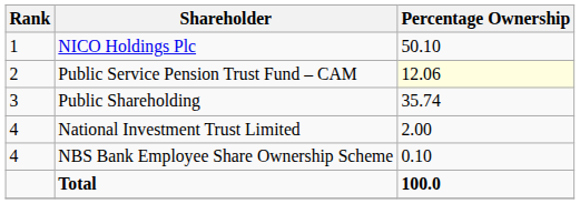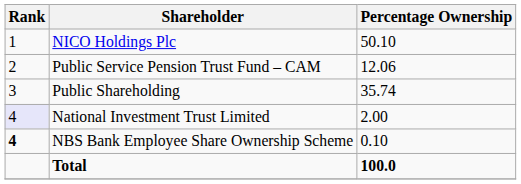Public Service Pension Trust Fund – CAM | Percentage Ownership: lightyellow background -> no background
National Investment Trust Limited | Rank: no background -> lavender background
NBS Bank Employee Share Ownership Scheme | Rank: normal -> bold
